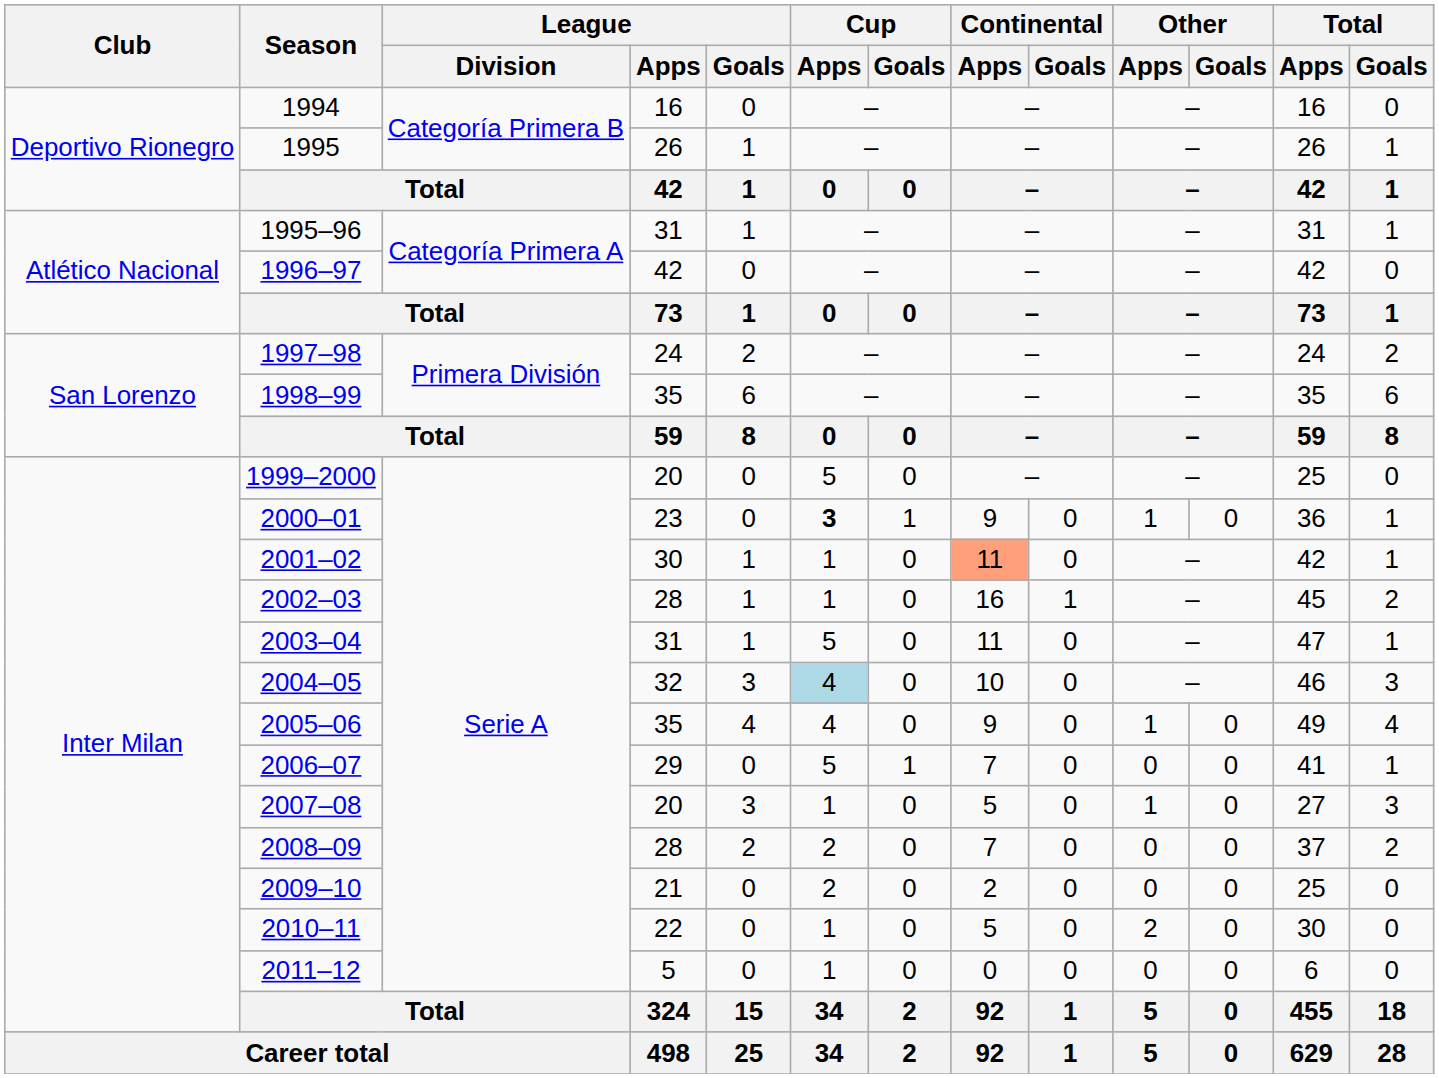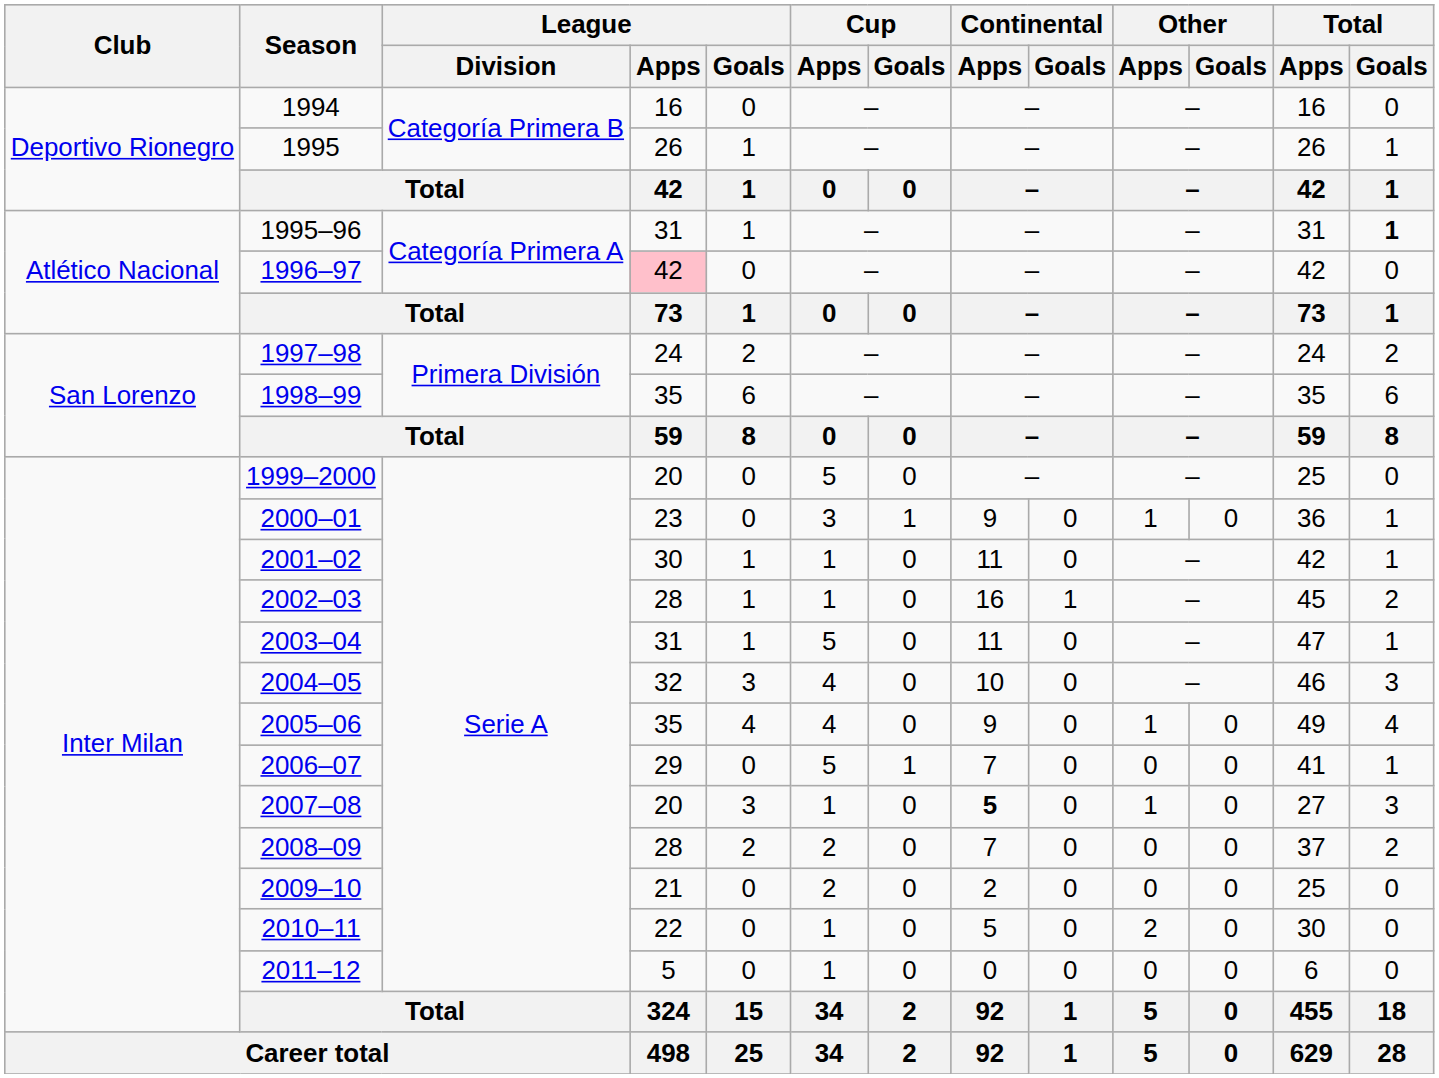1995–96 | Total / Goals: normal -> bold
1996–97 | League / Apps: no background -> pink background
2000–01 | Cup / Apps: bold -> normal
2001–02 | Continental / Apps: lightsalmon background -> no background
2004–05 | Cup / Apps: lightblue background -> no background
2007–08 | Continental / Apps: normal -> bold
